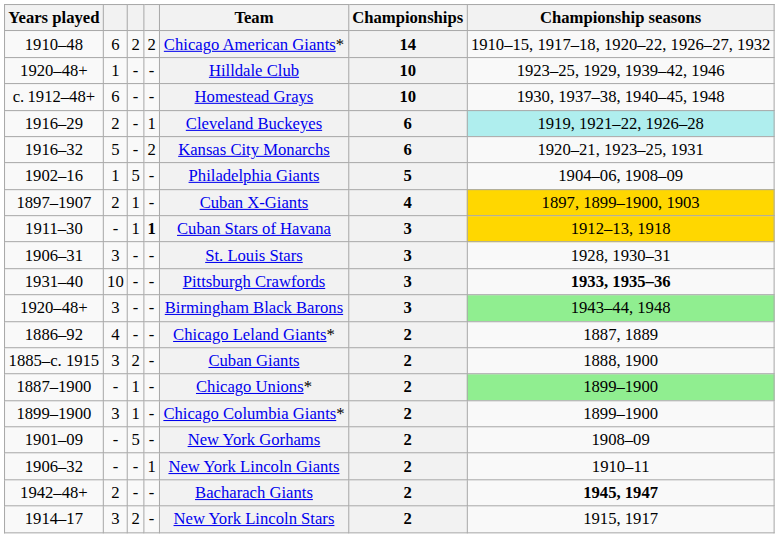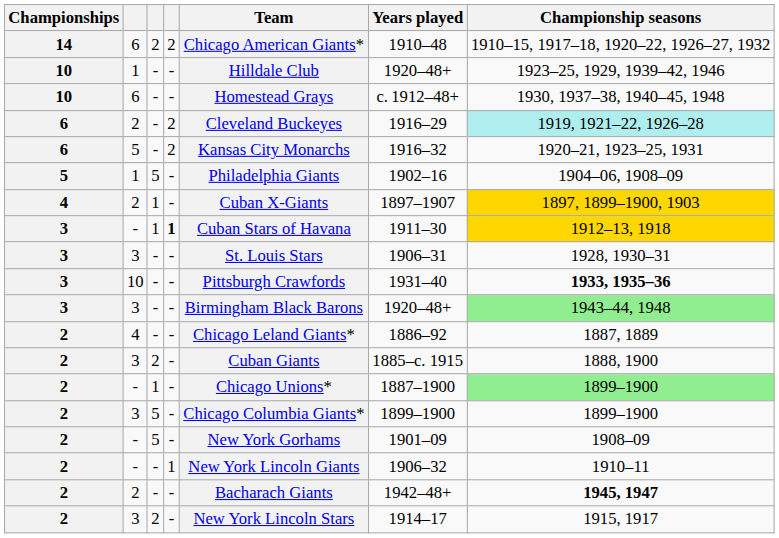columns swapped: Championships <-> Years played
row 5 | column 4: 1 -> 2
row 16 | column 3: 1 -> 5
